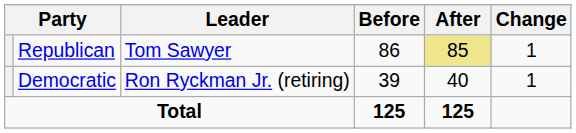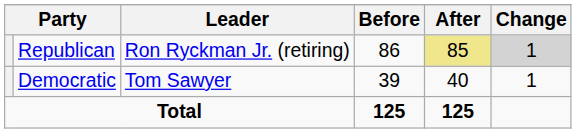Republican | Leader: Tom Sawyer -> Ron Ryckman Jr. (retiring)
Republican | Change: no background -> lightgrey background
Democratic | Leader: Ron Ryckman Jr. (retiring) -> Tom Sawyer
